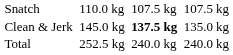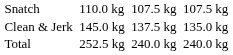Clean & Jerk | column 3: bold -> normal
